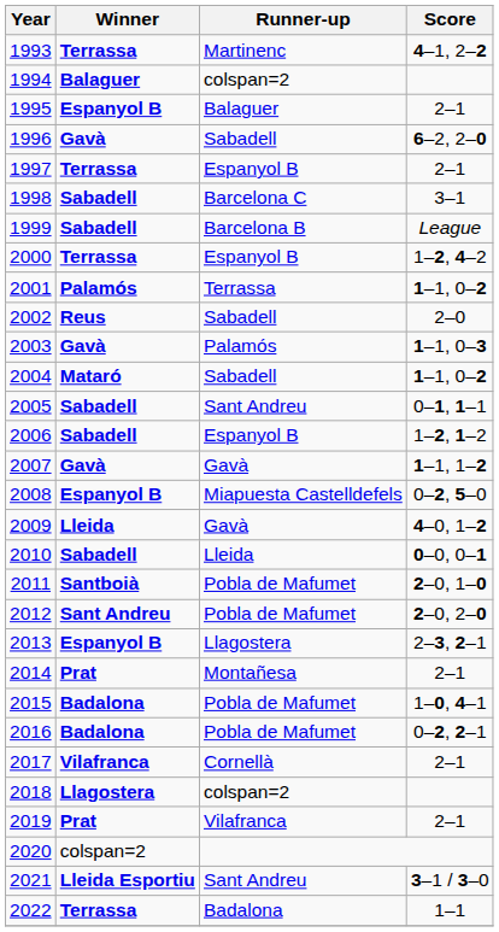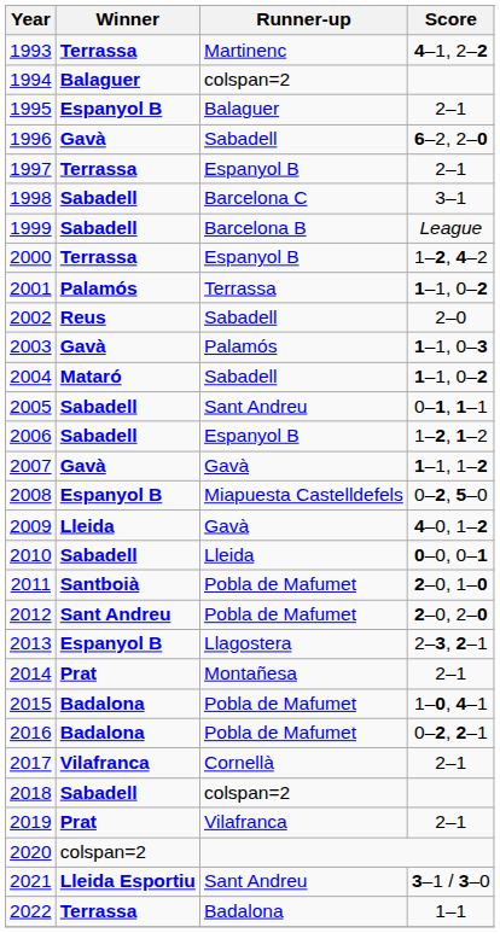2018 | Winner: Llagostera -> Sabadell
